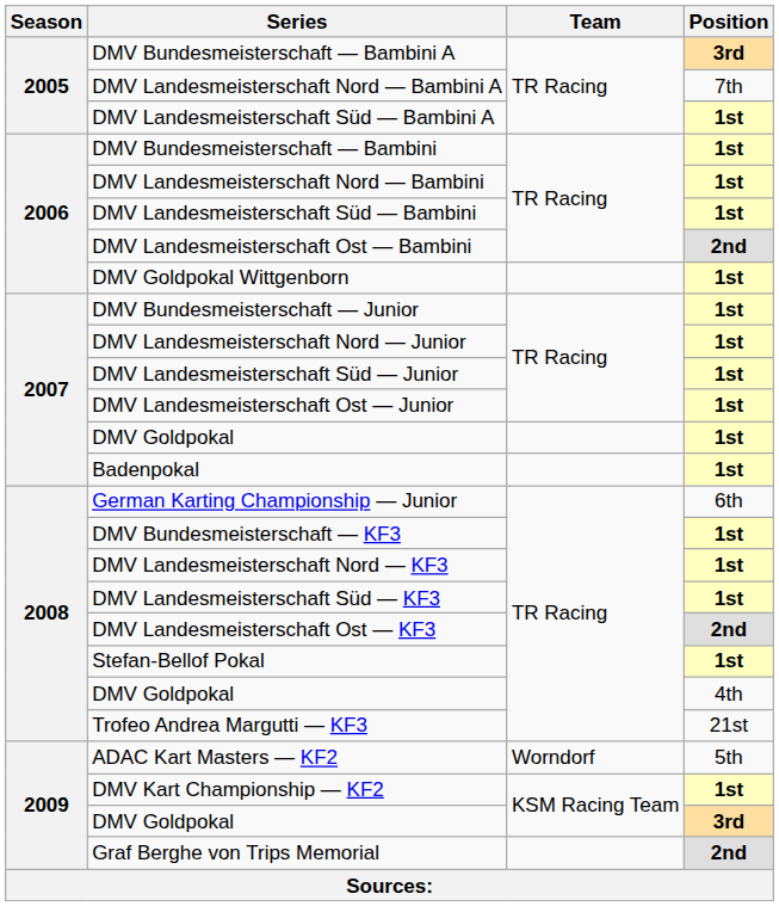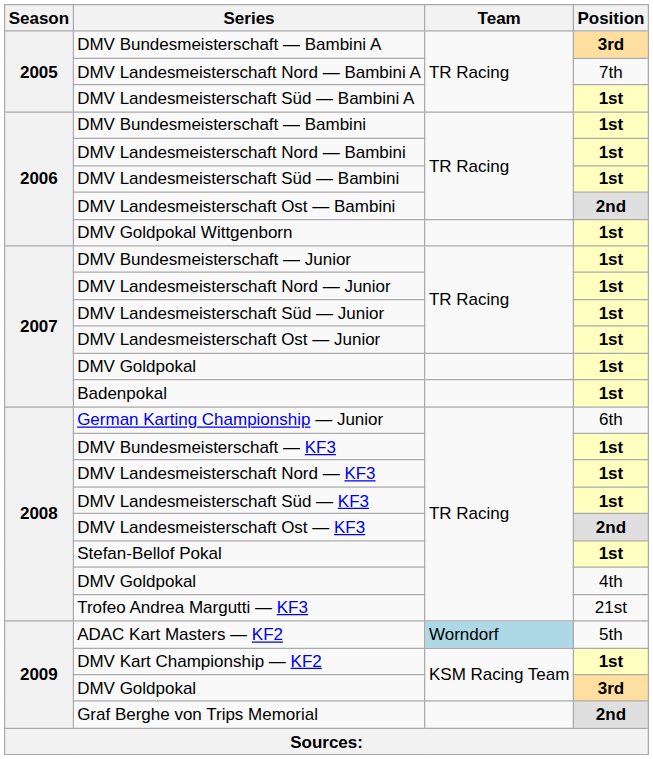ADAC Kart Masters — KF2 | Team: no background -> lightblue background
